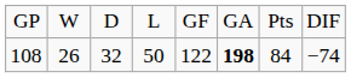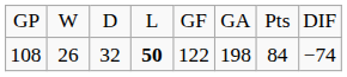108 | column 4: normal -> bold
108 | column 6: bold -> normal
